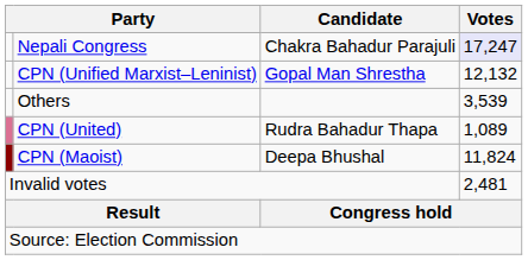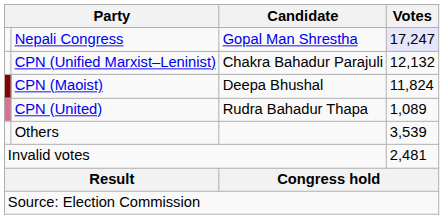Nepali Congress | Candidate: Chakra Bahadur Parajuli -> Gopal Man Shrestha
CPN (Unified Marxist–Leninist) | Candidate: Gopal Man Shrestha -> Chakra Bahadur Parajuli
rows swapped: CPN (Maoist) <-> Others
